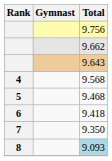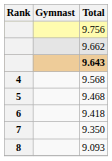9.643 | Total: normal -> bold
9.093 | Total: lightblue background -> no background
